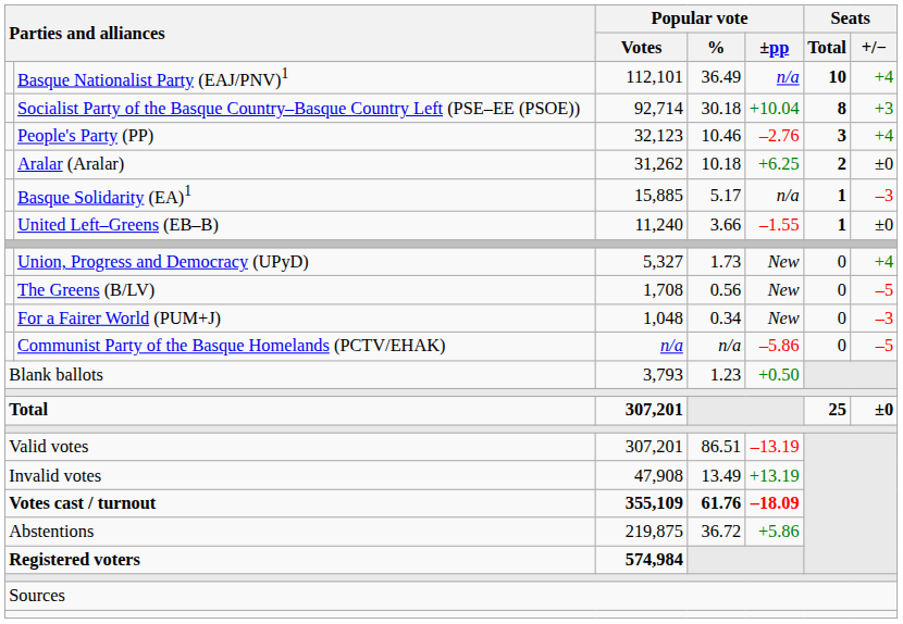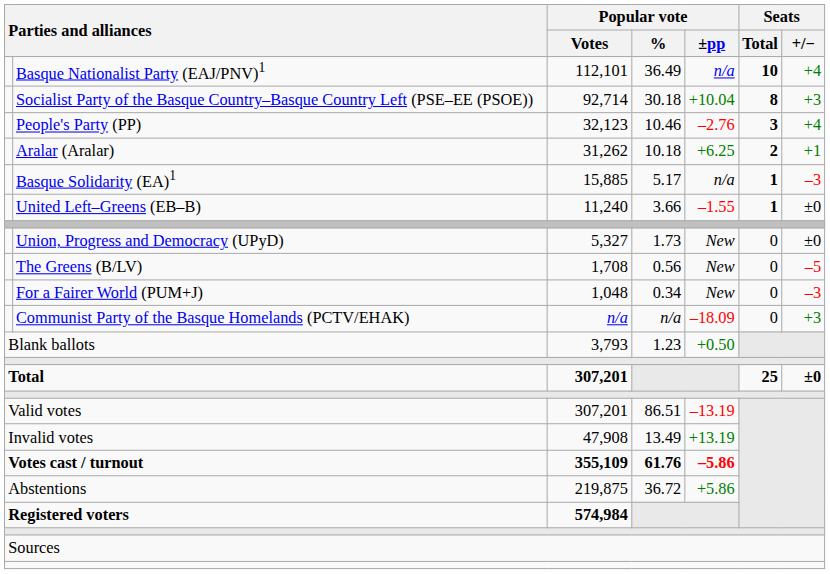Aralar (Aralar) | Seats / +/−: ±0 -> +1
Union, Progress and Democracy (UPyD) | Seats / +/−: +4 -> ±0
Communist Party of the Basque Homelands (PCTV/EHAK) | Popular vote / ±pp: –5.86 -> –18.09
Communist Party of the Basque Homelands (PCTV/EHAK) | Seats / +/−: –5 -> +3
Votes cast / turnout | Popular vote / ±pp: –18.09 -> –5.86
